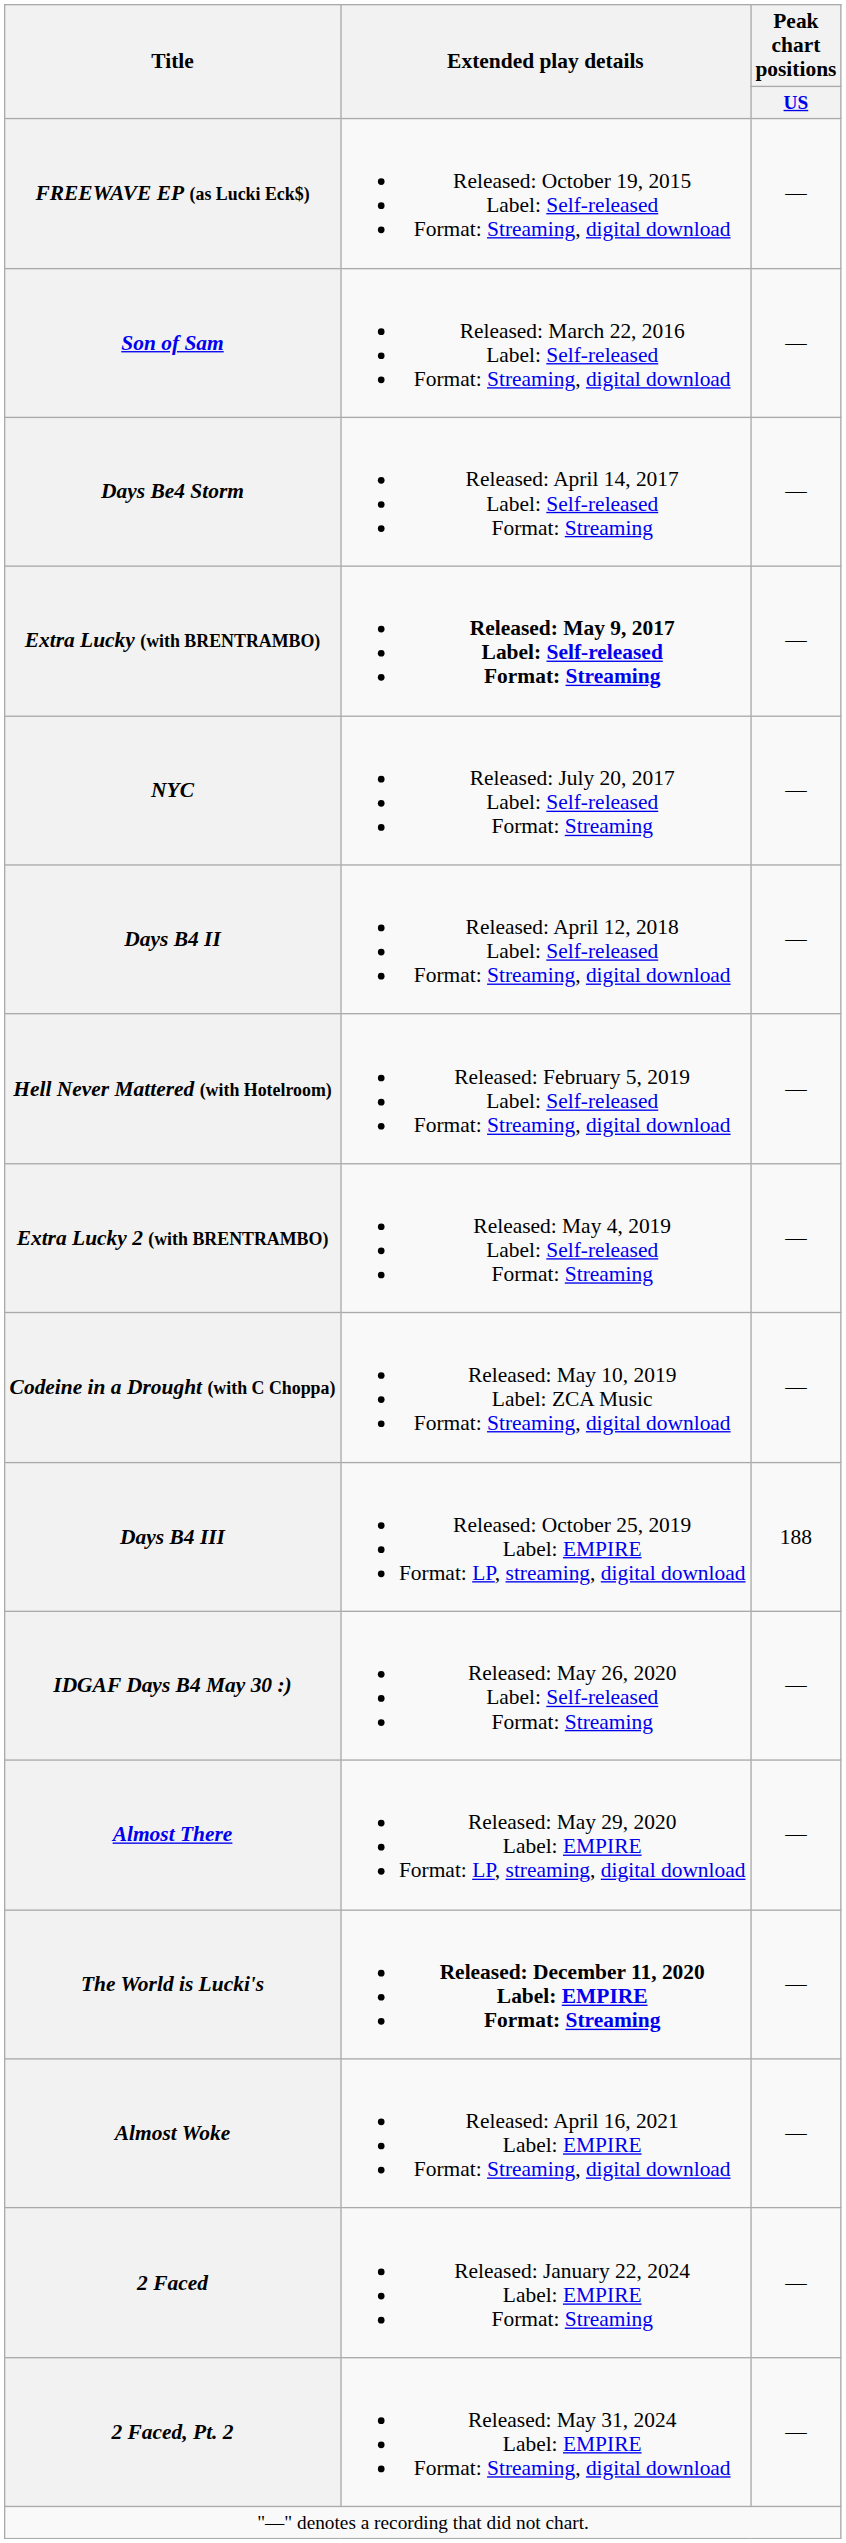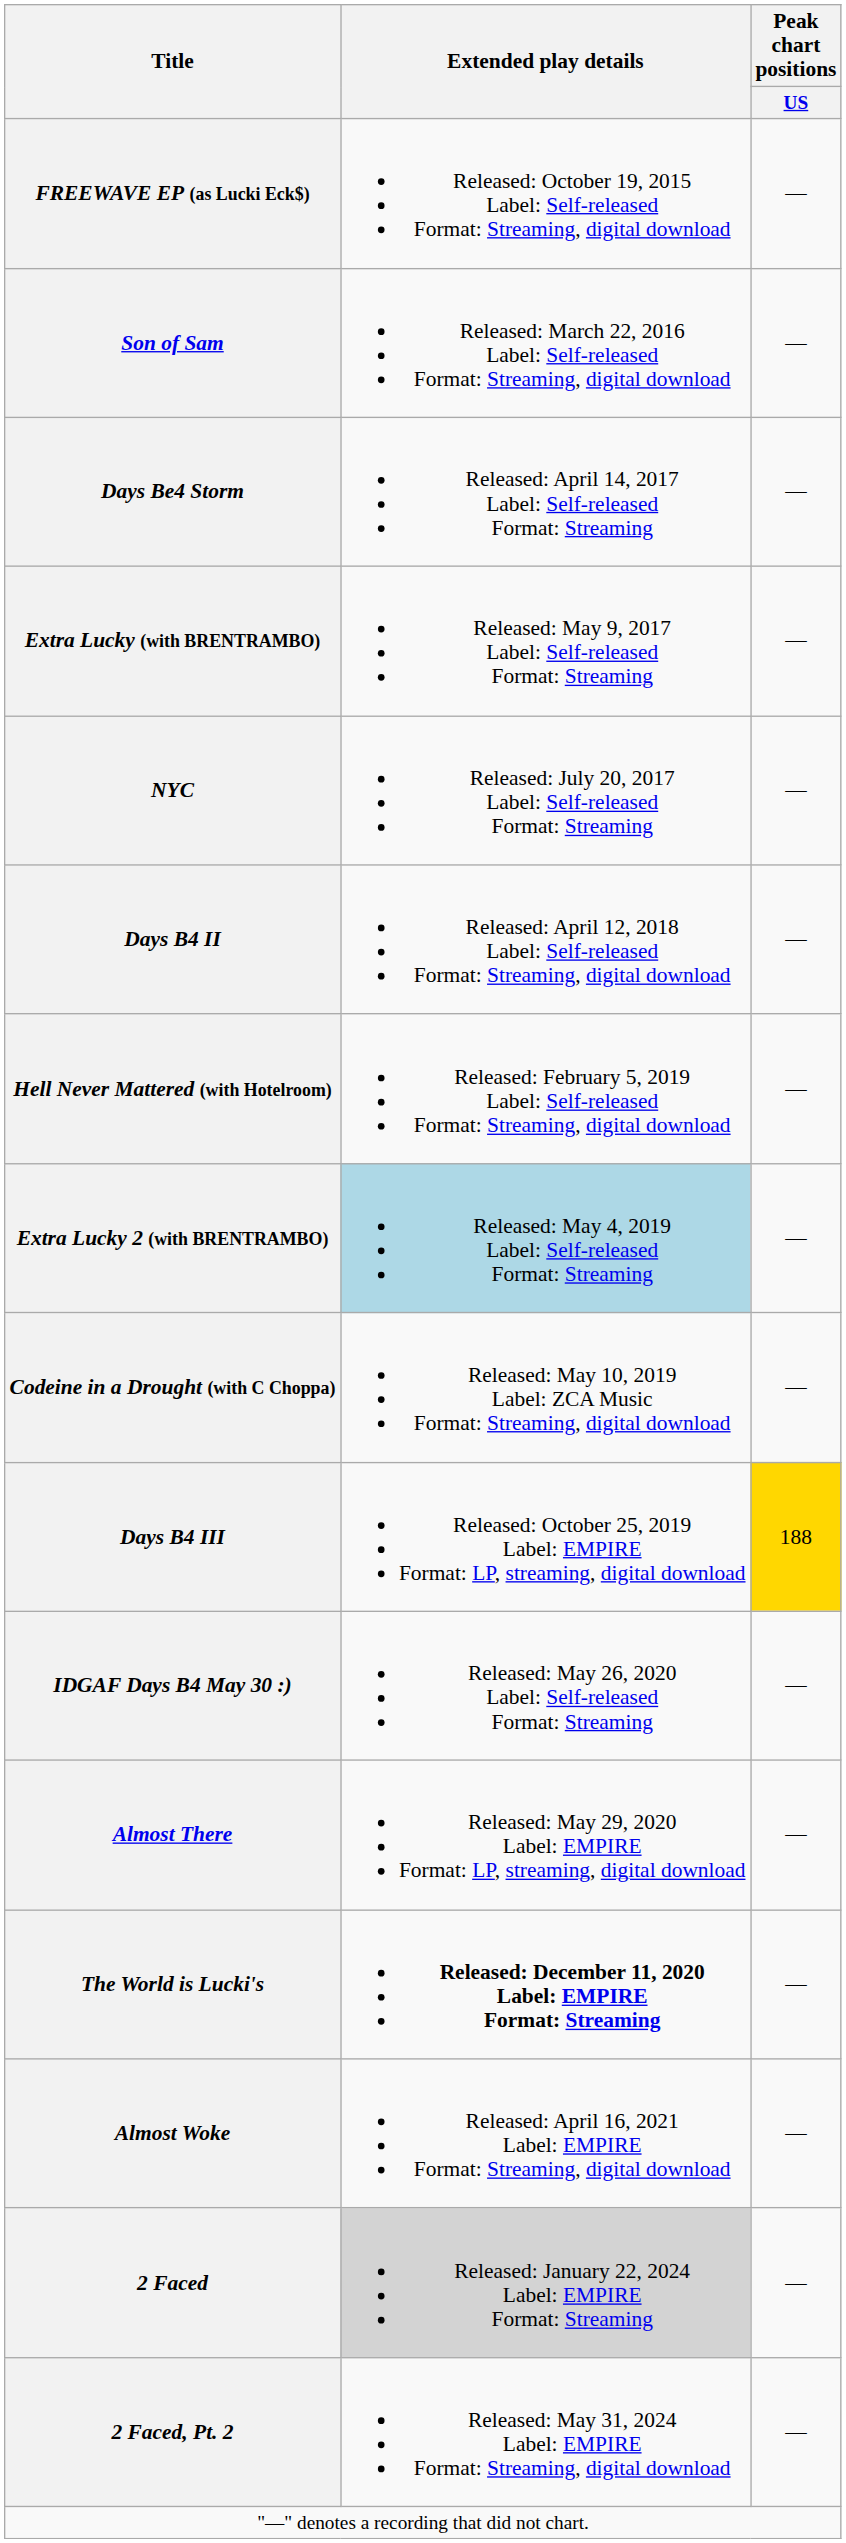Extra Lucky (with BRENTRAMBO) | Extended play details: bold -> normal
Extra Lucky 2 (with BRENTRAMBO) | Extended play details: no background -> lightblue background
Days B4 III | Peak chart positions / US: no background -> gold background
2 Faced | Extended play details: no background -> lightgrey background
